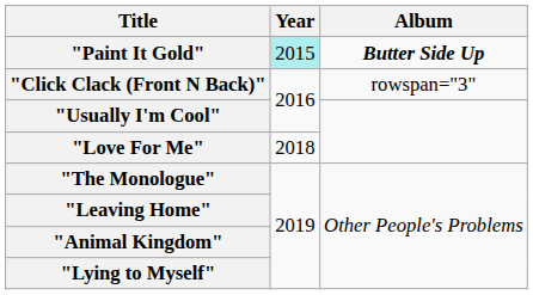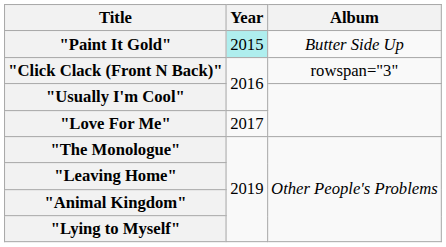"Paint It Gold" | Album: bold -> normal
"Love For Me" | Year: 2018 -> 2017
